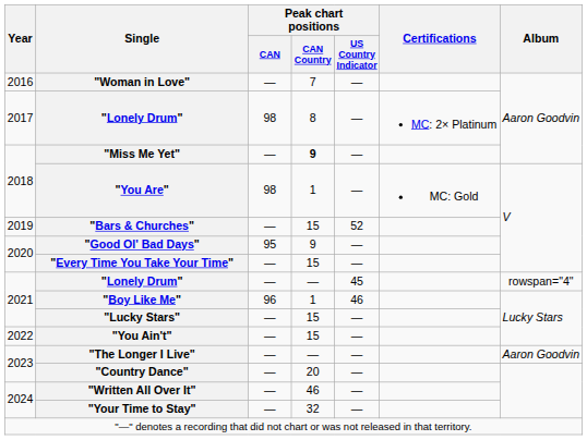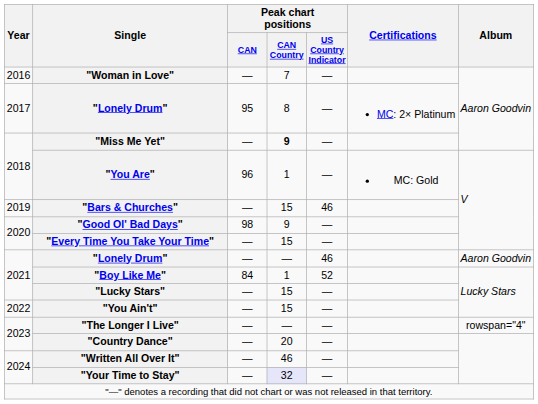2017 / "Lonely Drum" | Peak chart positions / CAN: 98 -> 95
"You Are" | Peak chart positions / CAN: 98 -> 96
"Bars & Churches" | Peak chart positions / US Country Indicator: 52 -> 46
"Good Ol' Bad Days" | Peak chart positions / CAN: 95 -> 98
2021 / "Lonely Drum" | Peak chart positions / US Country Indicator: 45 -> 46
2021 / "Lonely Drum" | Album: rowspan="4" -> Aaron Goodvin
"Boy Like Me" | Peak chart positions / CAN: 96 -> 84
"Boy Like Me" | Peak chart positions / US Country Indicator: 46 -> 52
"The Longer I Live" | Album: Aaron Goodvin -> rowspan="4"
"Your Time to Stay" | Peak chart positions / CAN Country: no background -> lavender background
